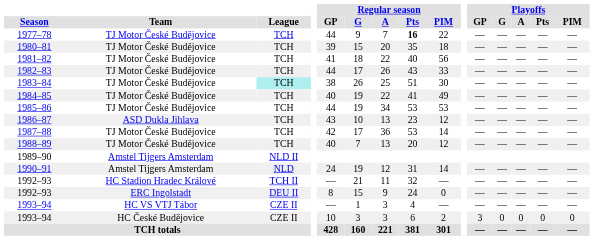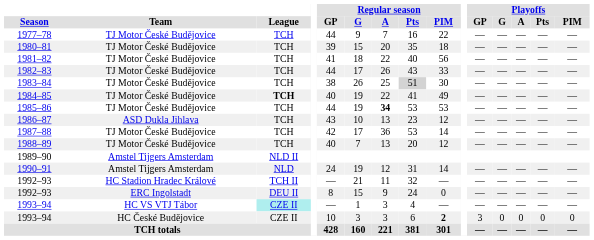1977–78 | Regular season / Pts: bold -> normal
1983–84 | League: paleturquoise background -> no background
1983–84 | Regular season / Pts: no background -> lightgrey background
1984–85 | League: normal -> bold
1985–86 | Regular season / A: normal -> bold
1993–94 / HC VS VTJ Tábor | League: no background -> paleturquoise background
1993–94 / HC České Budějovice | Regular season / PIM: normal -> bold
